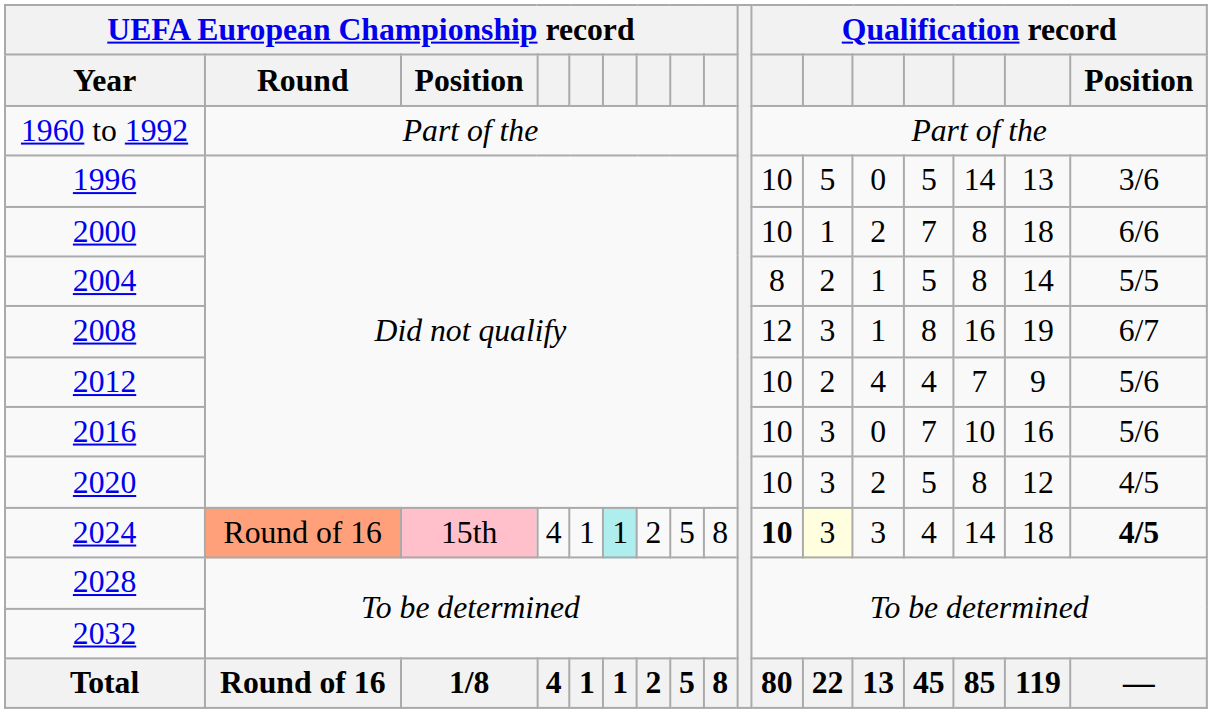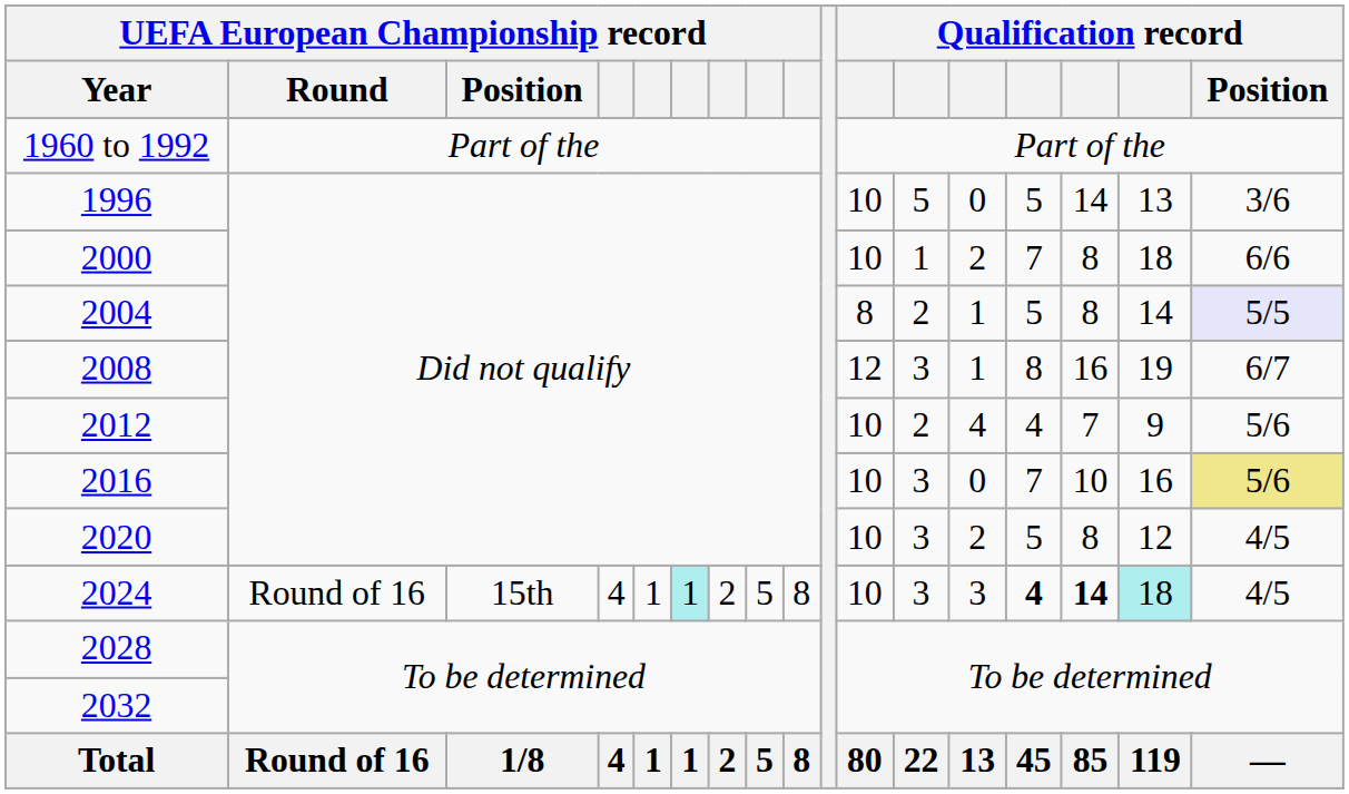2004 | Qualification record / Position: no background -> lavender background
2016 | Qualification record / Position: no background -> khaki background
2024 | UEFA European Championship record / Round: lightsalmon background -> no background
2024 | UEFA European Championship record / Position: pink background -> no background
2024 | column 11: bold -> normal
2024 | column 12: lightyellow background -> no background
2024 | column 14: normal -> bold
2024 | column 15: normal -> bold
2024 | column 16: no background -> paleturquoise background
2024 | Qualification record / Position: bold -> normal
